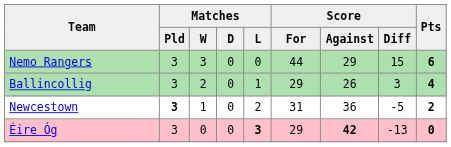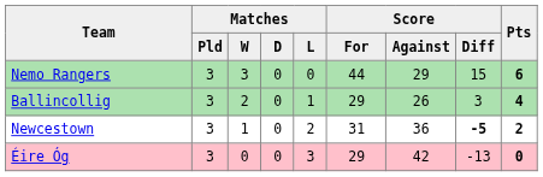Newcestown | Matches / Pld: bold -> normal
Newcestown | Score / Diff: normal -> bold
Éire Óg | Matches / L: bold -> normal
Éire Óg | Score / Against: bold -> normal
